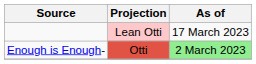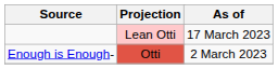Enough is Enough- | As of: lightgreen background -> no background
